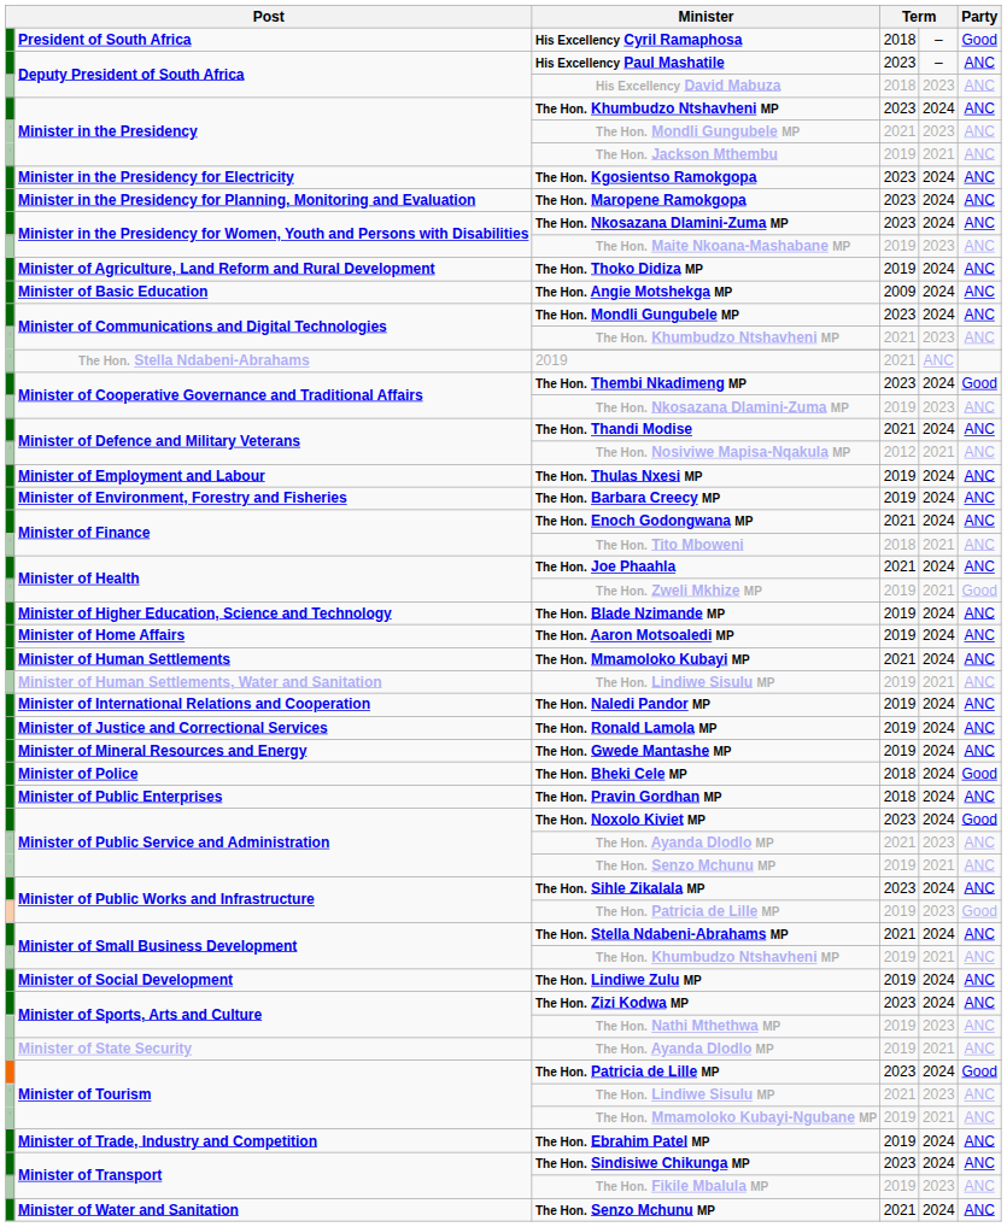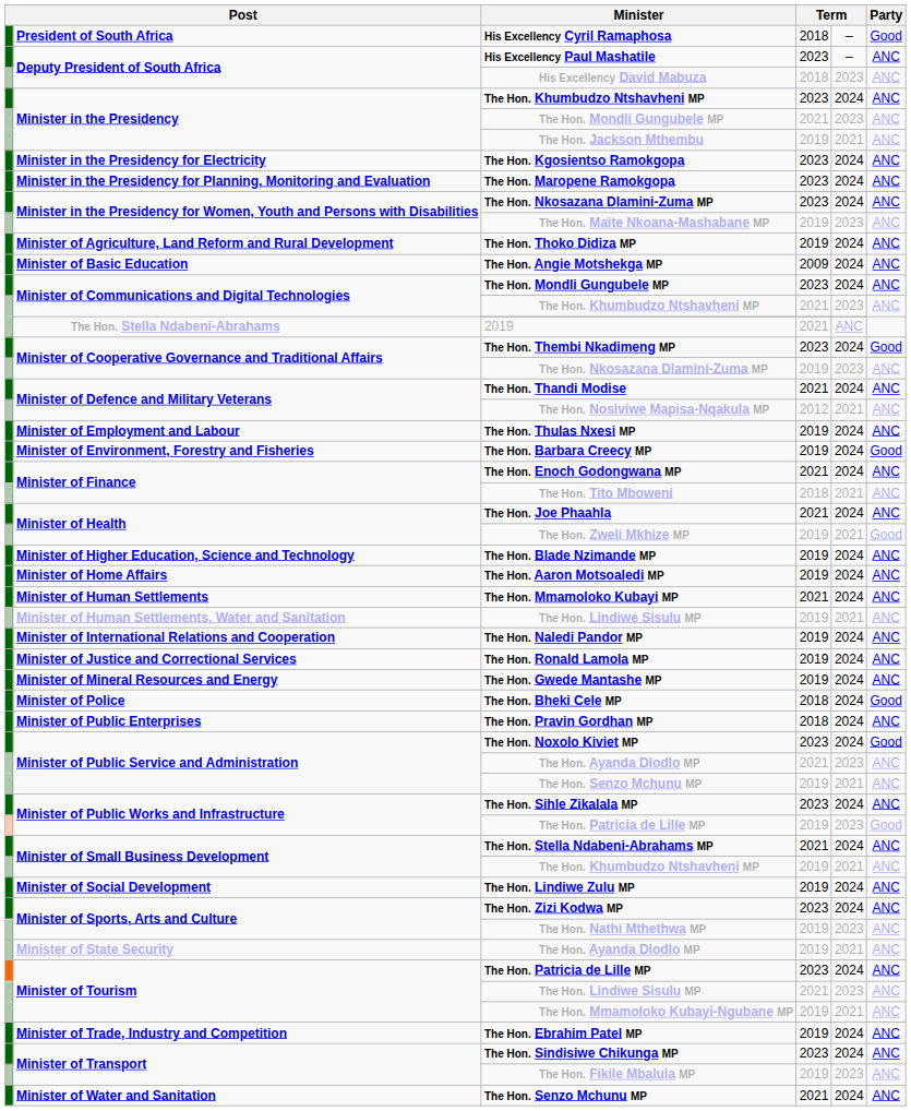The Hon. Barbara Creecy MP | Party: ANC -> Good
Minister of Tourism / The Hon. Patricia de Lille MP | Party: Good -> ANC
